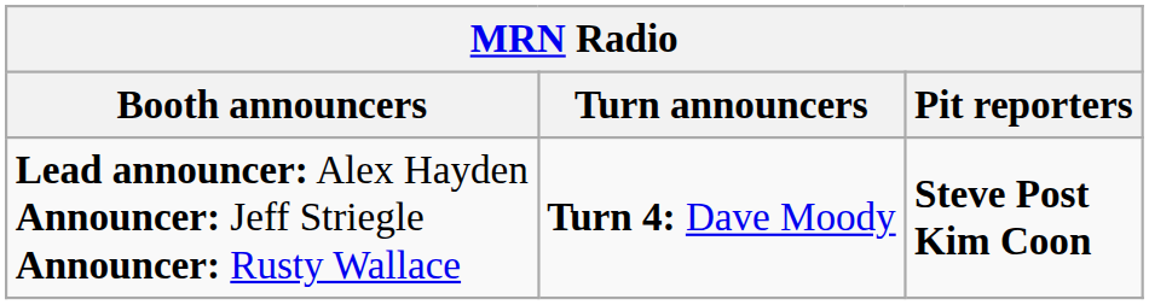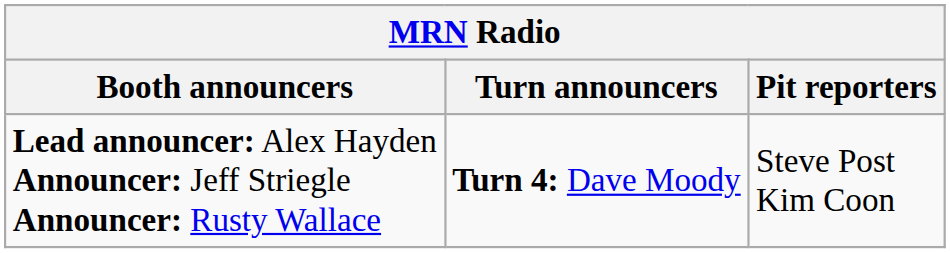row 3 | Pit reporters: bold -> normal
